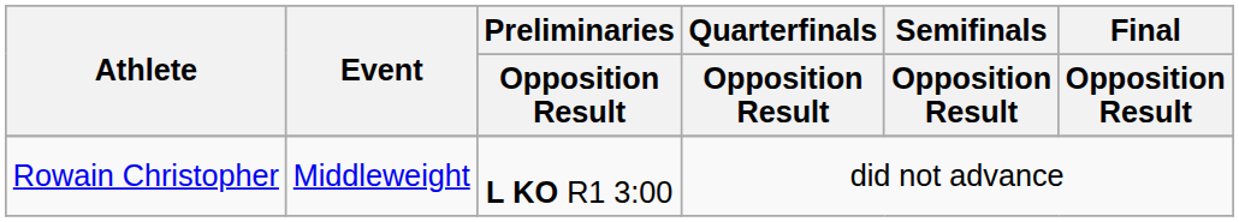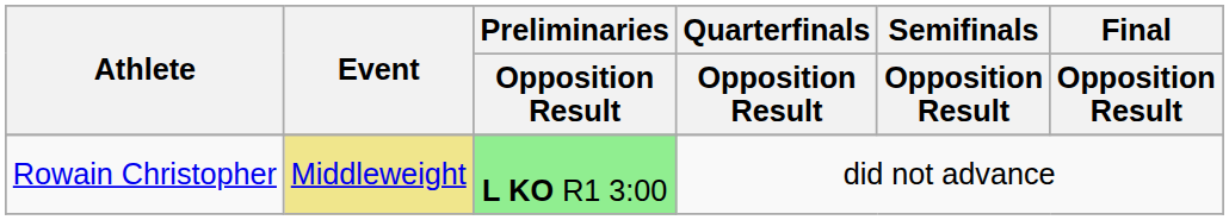Rowain Christopher | Event: no background -> khaki background
Rowain Christopher | Preliminaries / Opposition Result: no background -> lightgreen background
